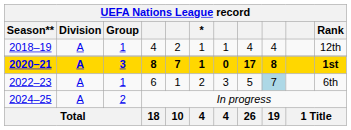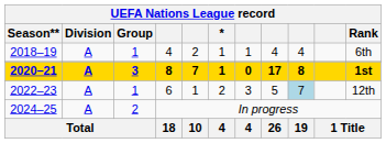2018–19 | Rank: 12th -> 6th
2022–23 | Rank: 6th -> 12th
